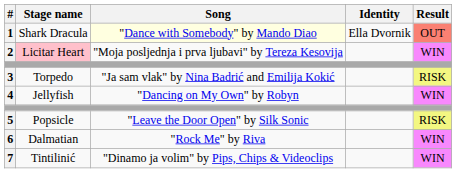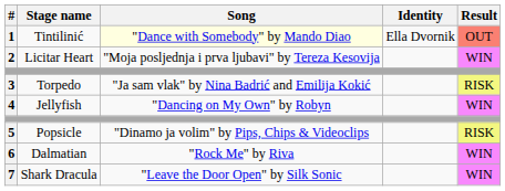1 | Stage name: Shark Dracula -> Tintilinić
2 | Stage name: pink background -> no background
5 | Song: "Leave the Door Open" by Silk Sonic -> "Dinamo ja volim" by Pips, Chips & Videoclips
7 | Stage name: Tintilinić -> Shark Dracula
7 | Song: "Dinamo ja volim" by Pips, Chips & Videoclips -> "Leave the Door Open" by Silk Sonic
